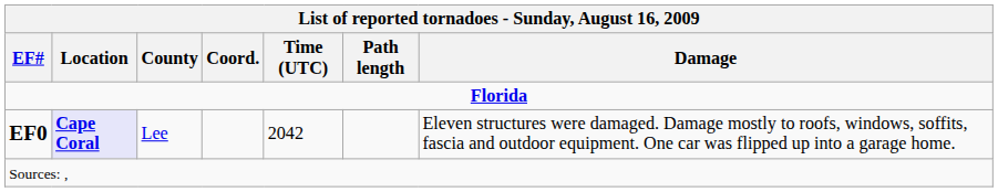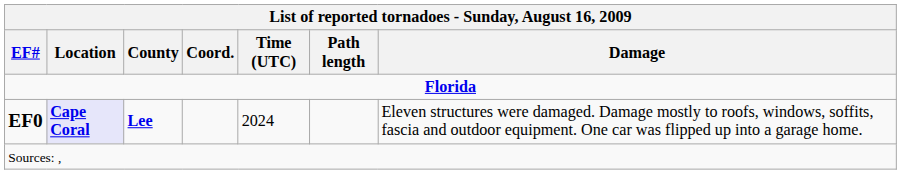EF0 | County: normal -> bold
EF0 | Time (UTC): 2042 -> 2024
